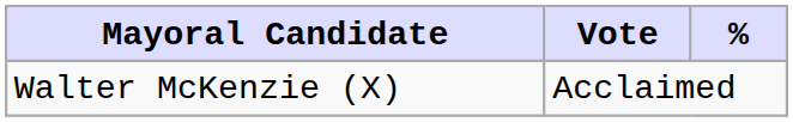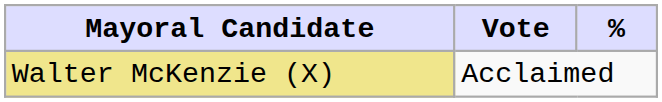Walter McKenzie (X) | Mayoral Candidate: no background -> khaki background
